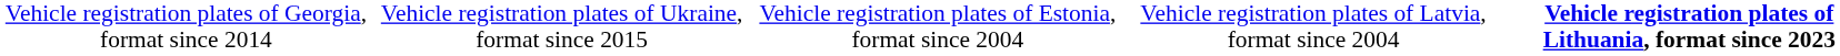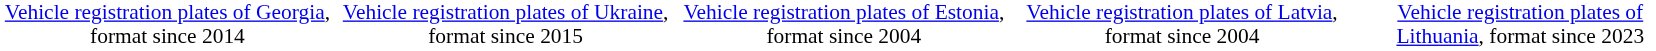Vehicle registration plates of Georgia, format since 2014 | column 5: bold -> normal
